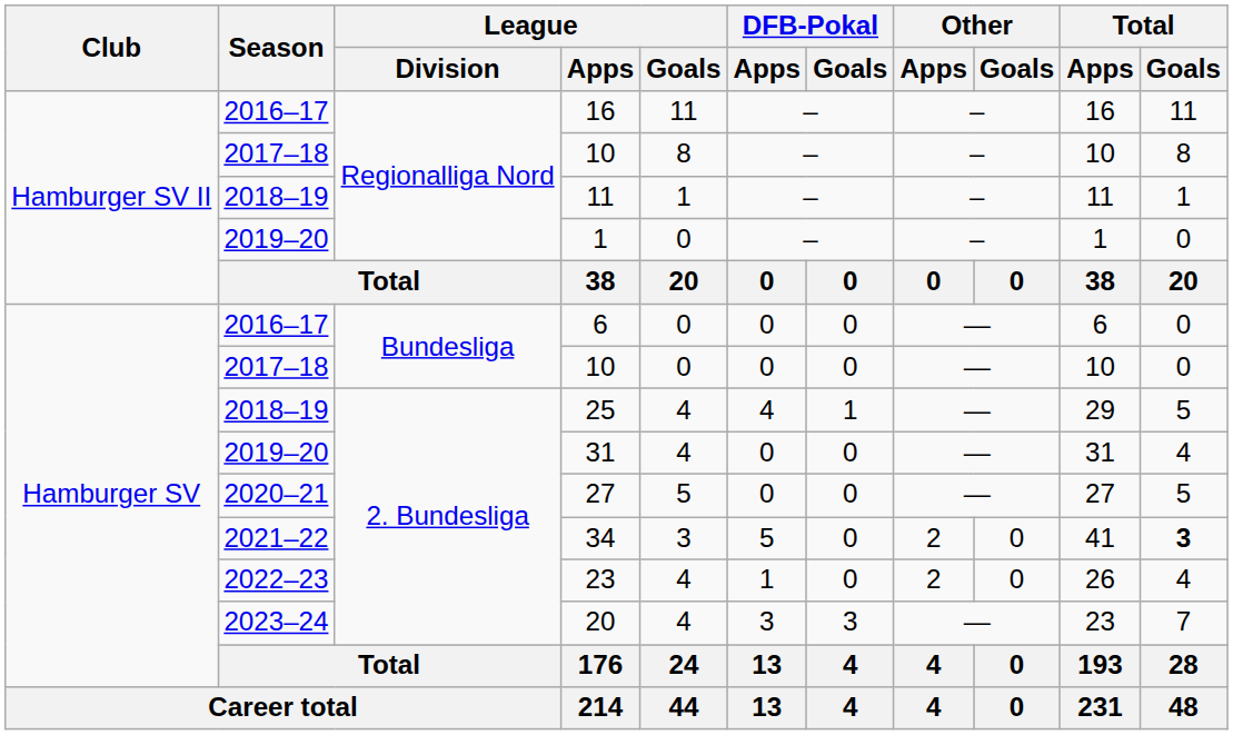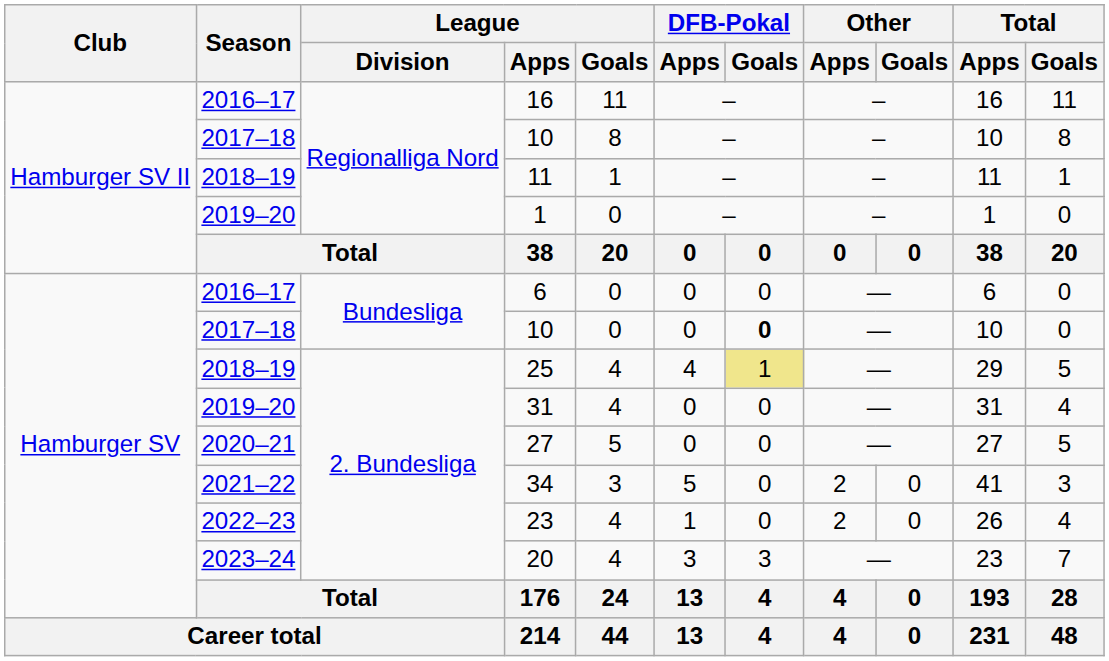Bundesliga / 10 | DFB-Pokal / Goals: normal -> bold
25 | DFB-Pokal / Goals: no background -> khaki background
34 | Total / Goals: bold -> normal
